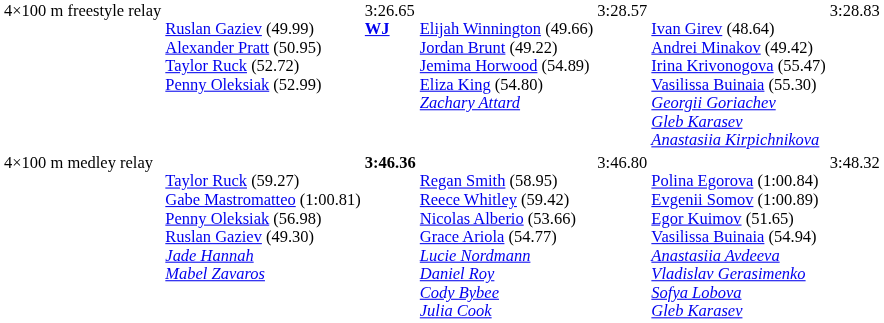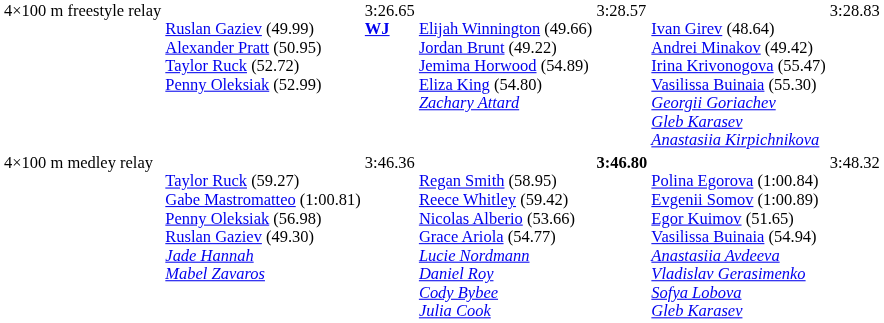4×100 m medley relay | column 3: bold -> normal
4×100 m medley relay | column 5: normal -> bold
